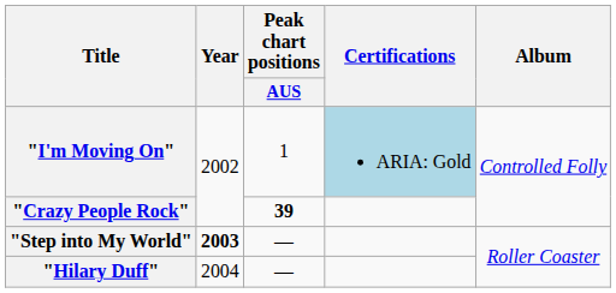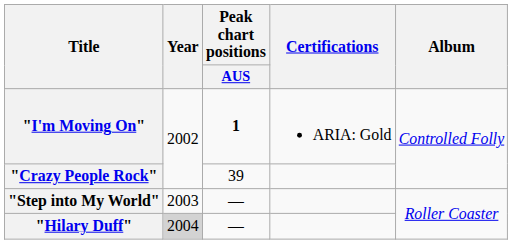"I'm Moving On" | Peak chart positions / AUS: normal -> bold
"I'm Moving On" | Certifications: lightblue background -> no background
"Crazy People Rock" | Peak chart positions / AUS: bold -> normal
"Step into My World" | Year: bold -> normal
"Hilary Duff" | Year: no background -> lightgrey background
